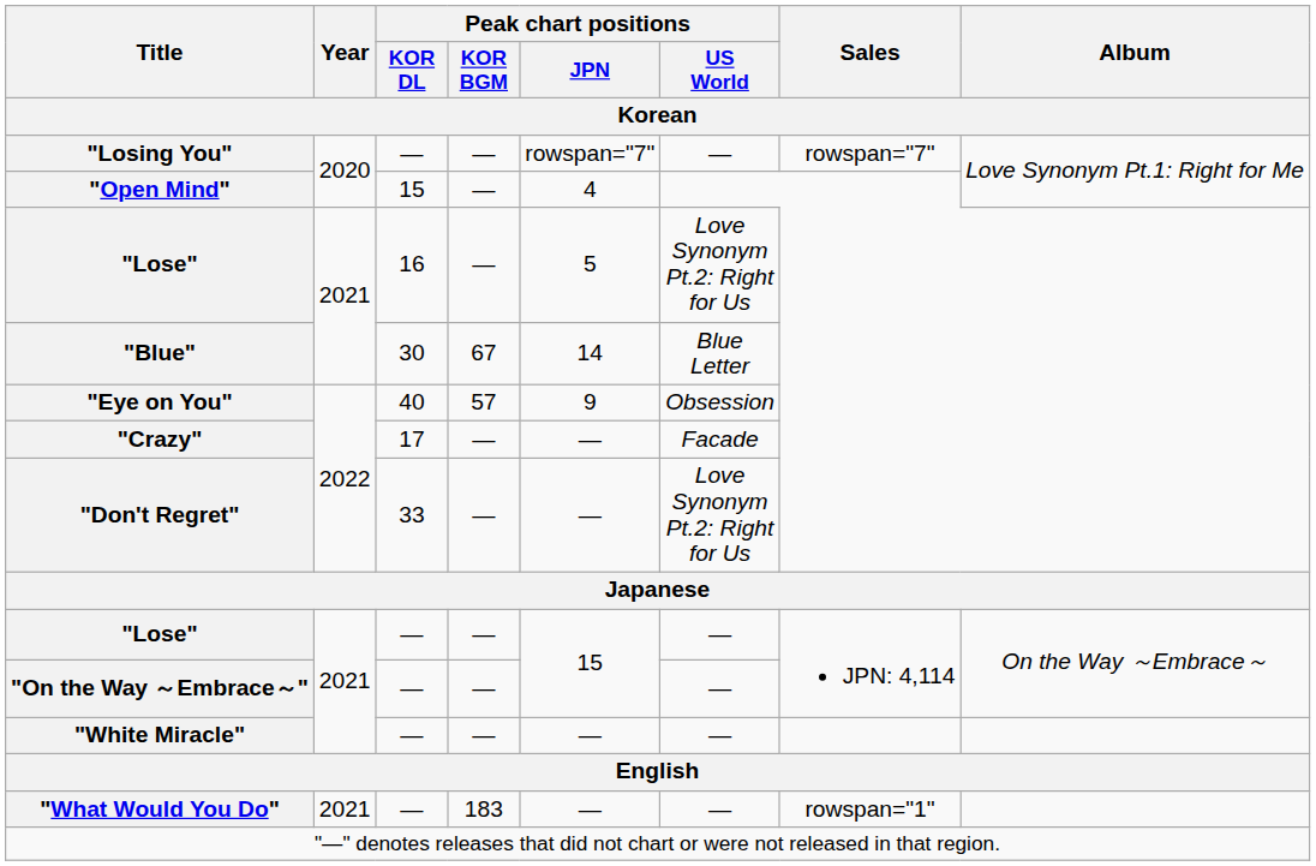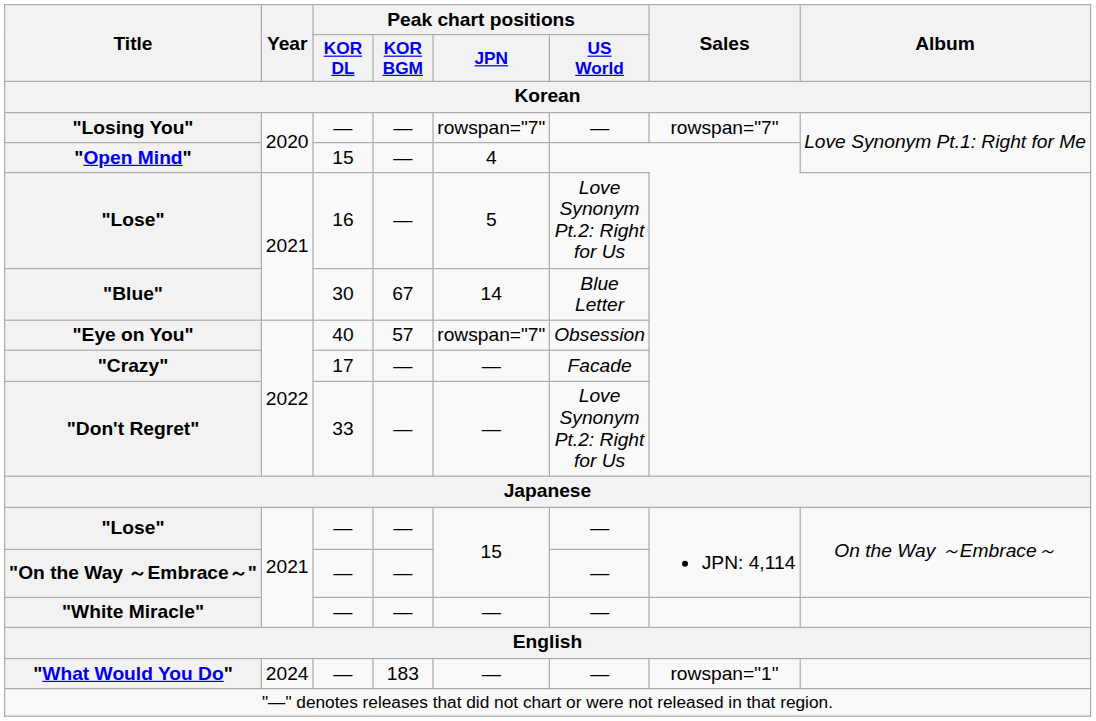"Eye on You" | Peak chart positions / JPN: 9 -> rowspan="7"
"What Would You Do" | Year: 2021 -> 2024
